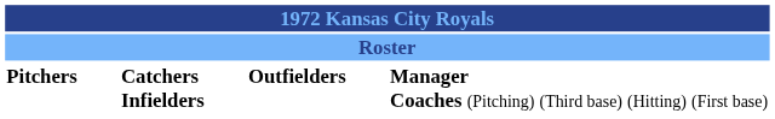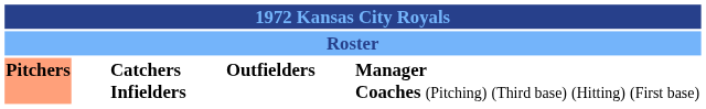Pitchers | column 1: no background -> lightsalmon background
